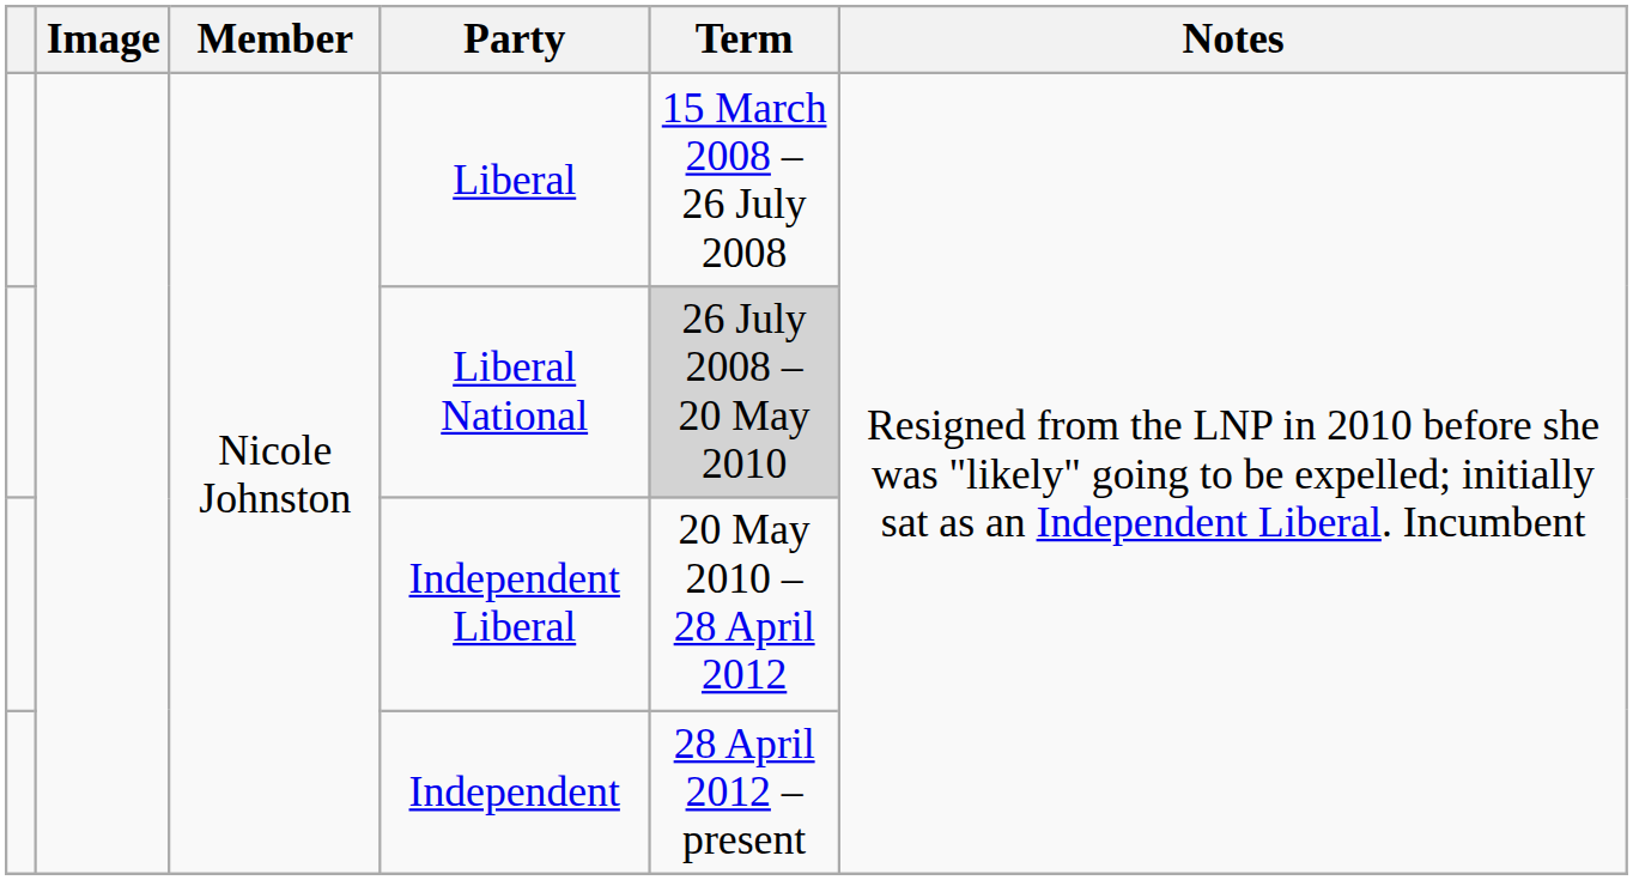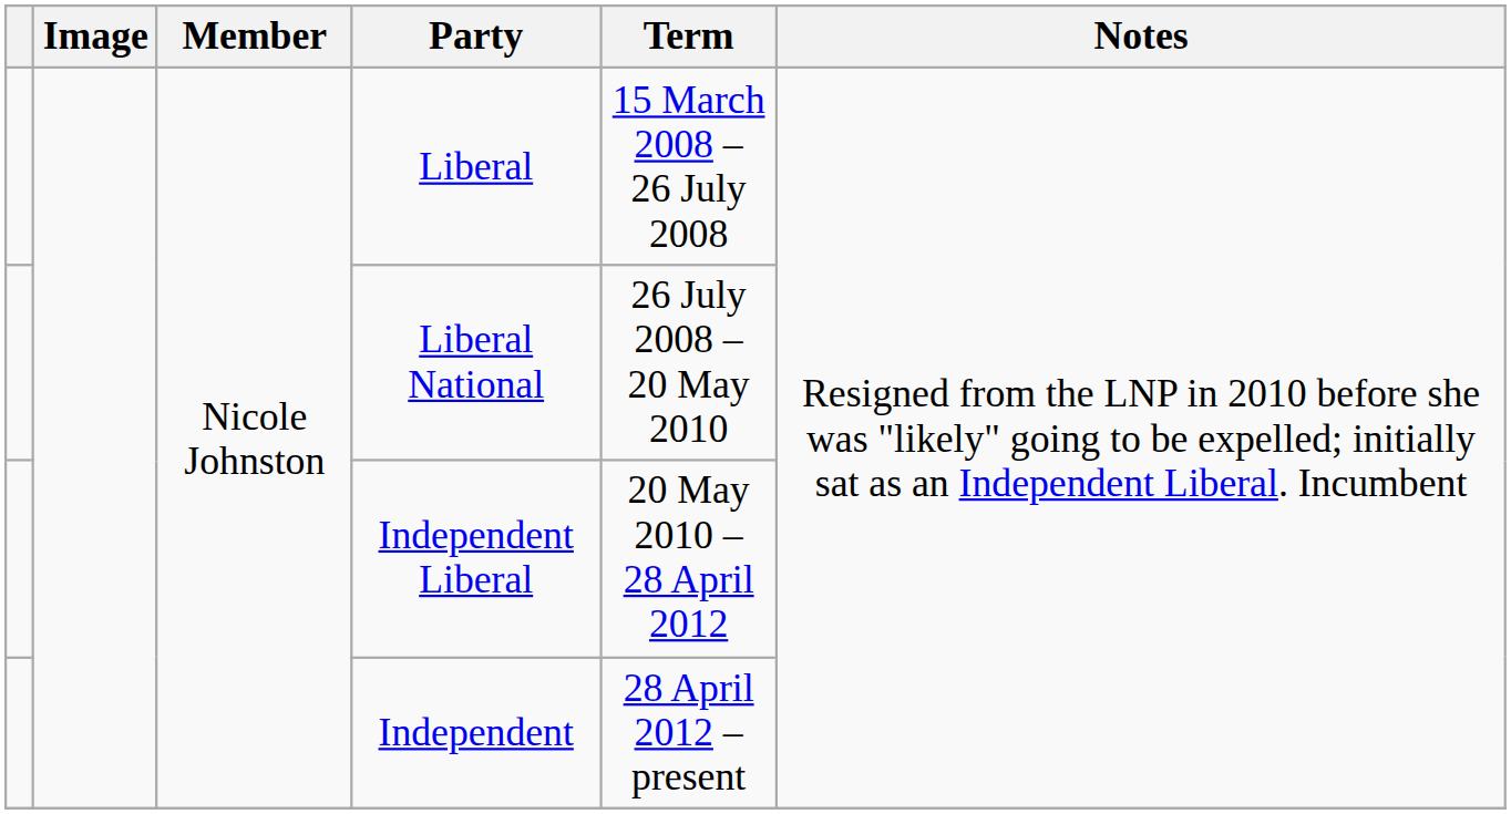Liberal National | Term: lightgrey background -> no background
